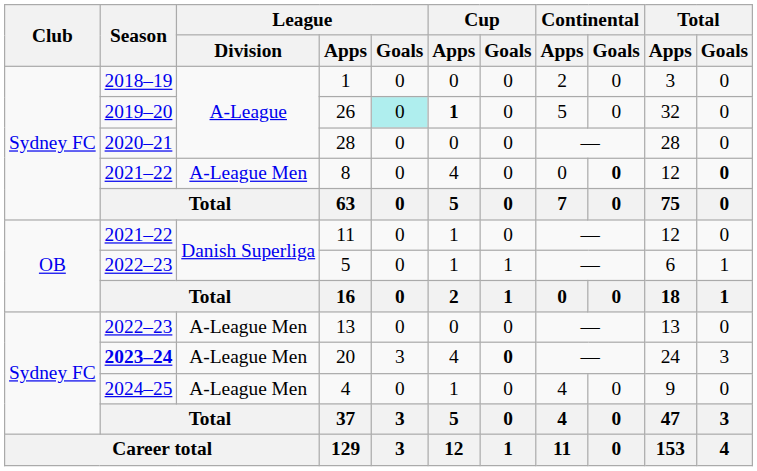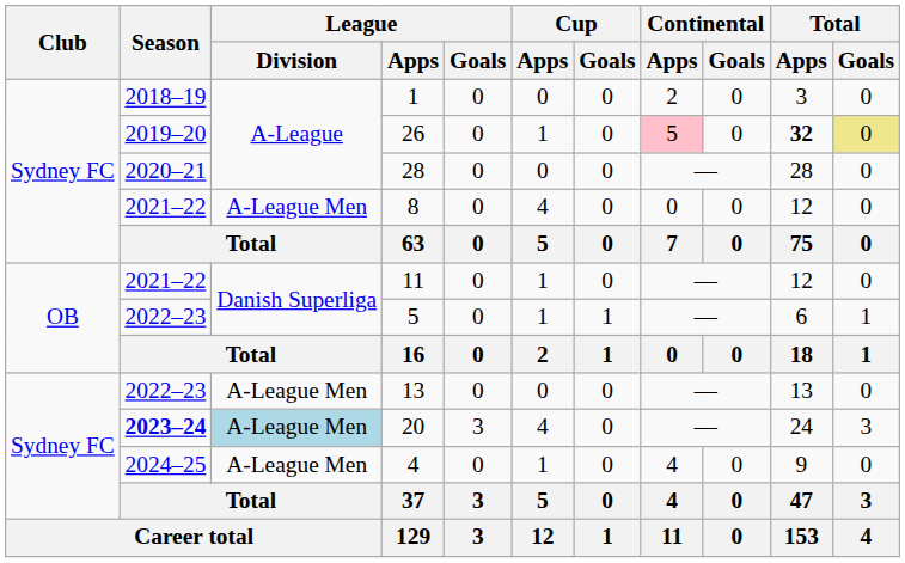26 | League / Goals: paleturquoise background -> no background
26 | Cup / Apps: bold -> normal
26 | Continental / Apps: no background -> pink background
26 | Total / Apps: normal -> bold
26 | Total / Goals: no background -> khaki background
8 | Continental / Goals: bold -> normal
8 | Total / Goals: bold -> normal
20 | League / Division: no background -> lightblue background
20 | Cup / Goals: bold -> normal
